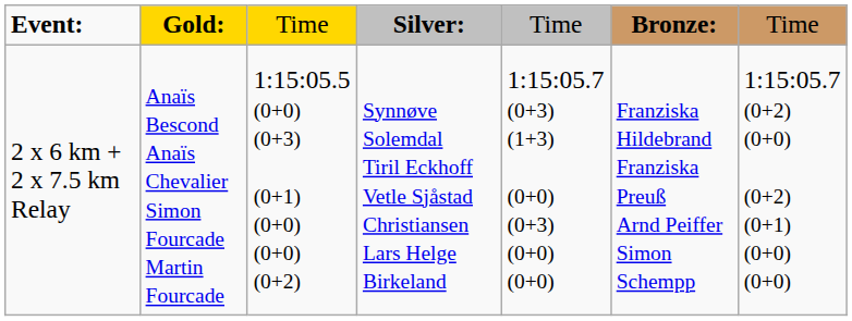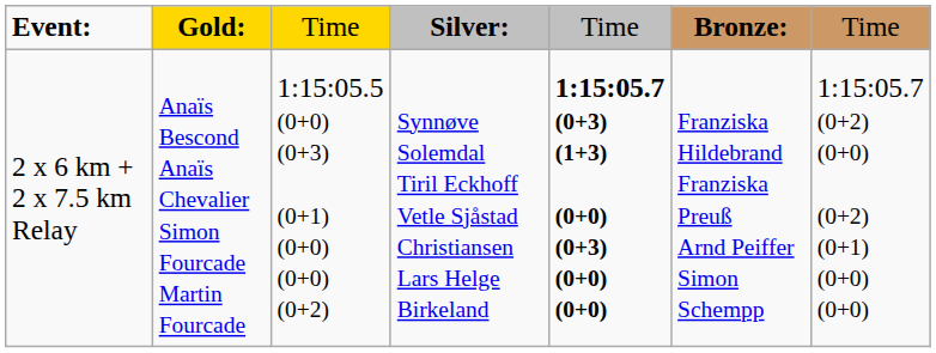2 x 6 km + 2 x 7.5 km Relay | column 5: normal -> bold
